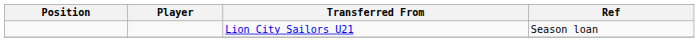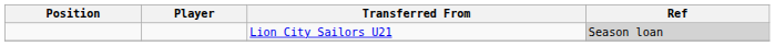Lion City Sailors U21 | Ref: no background -> lightgrey background
